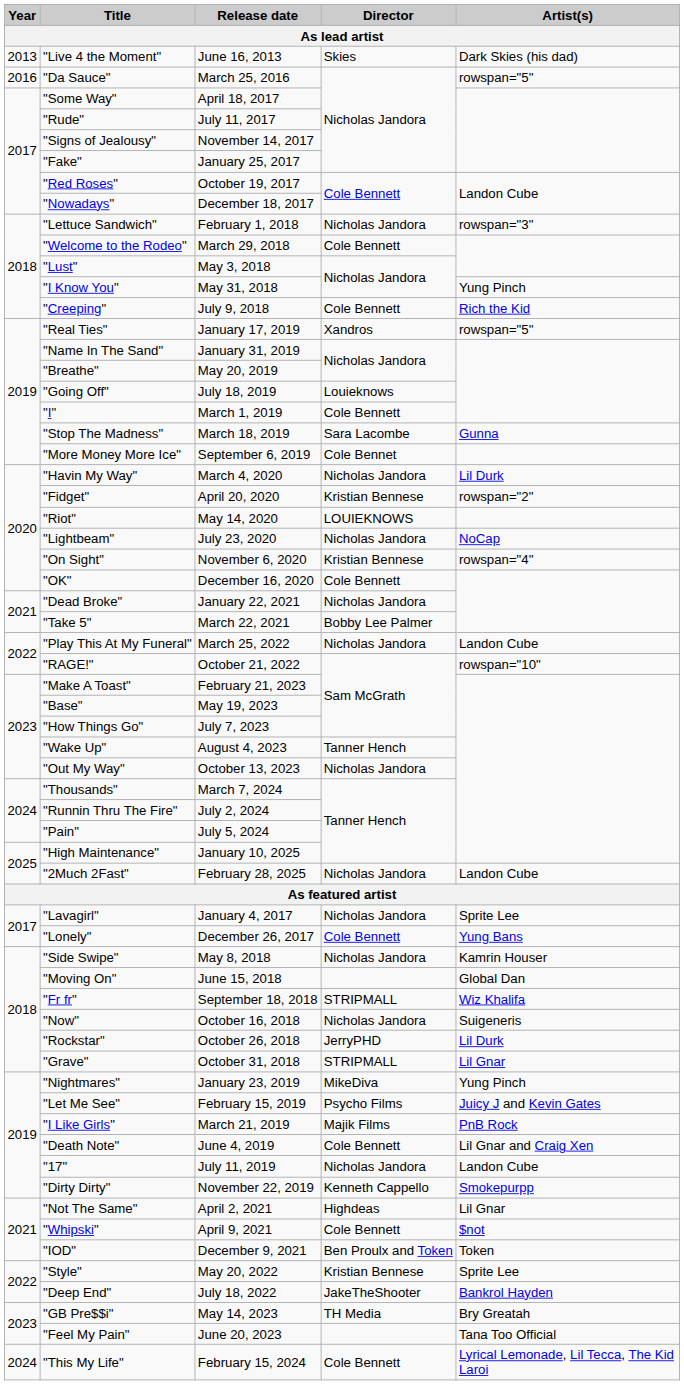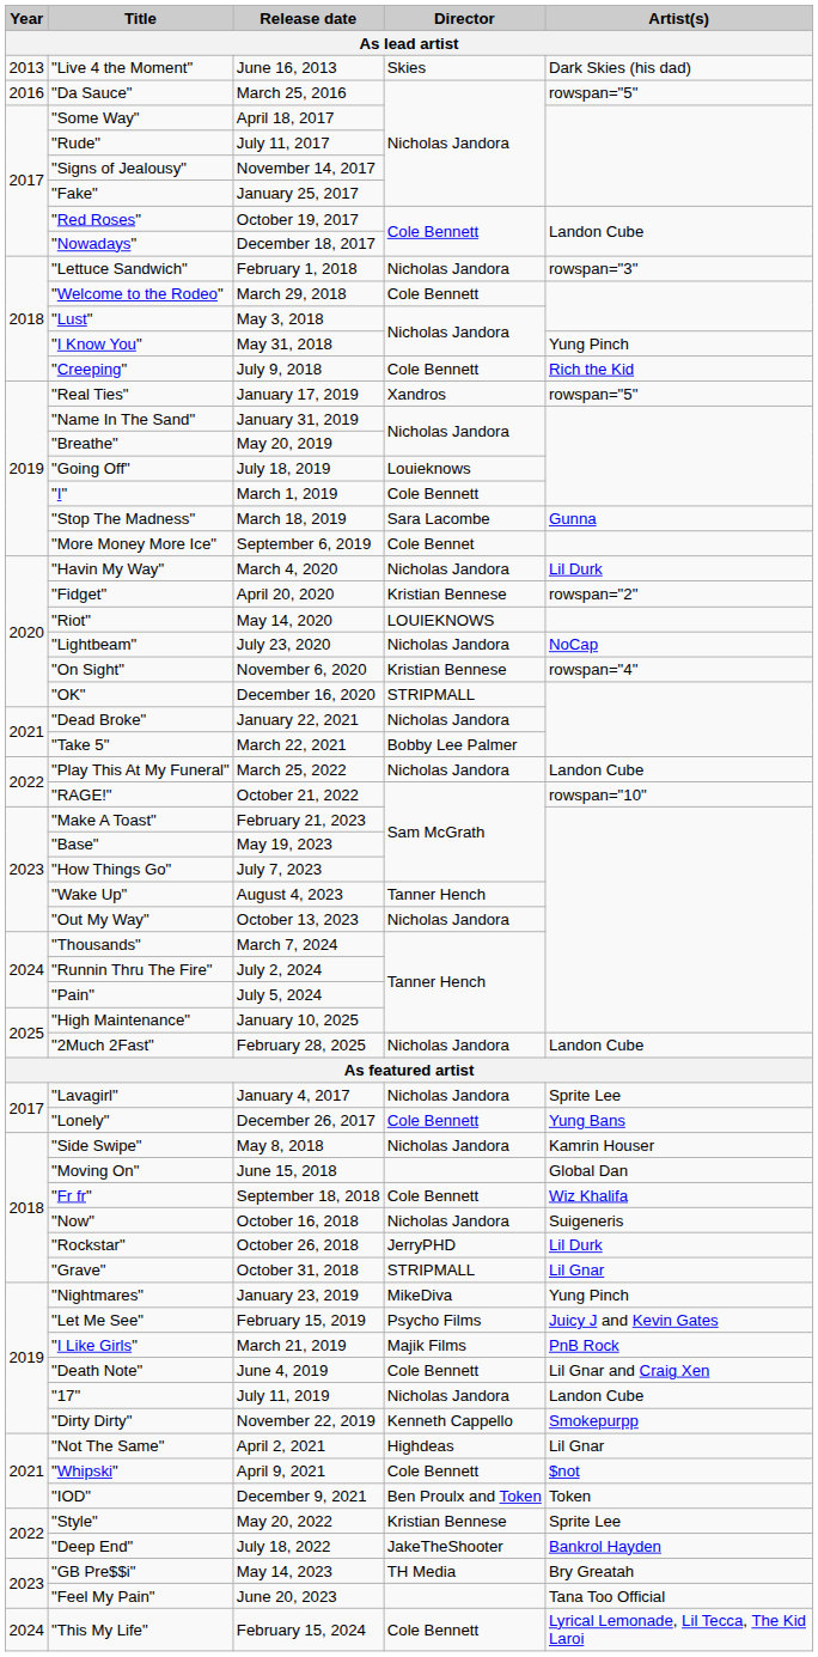"OK" | Director: Cole Bennett -> STRIPMALL
"Fr fr" | Director: STRIPMALL -> Cole Bennett
